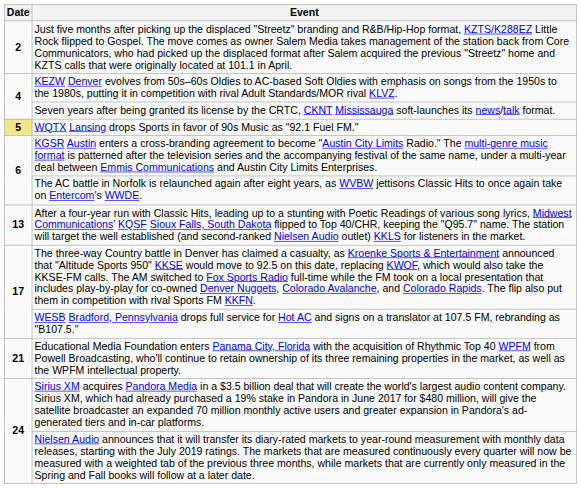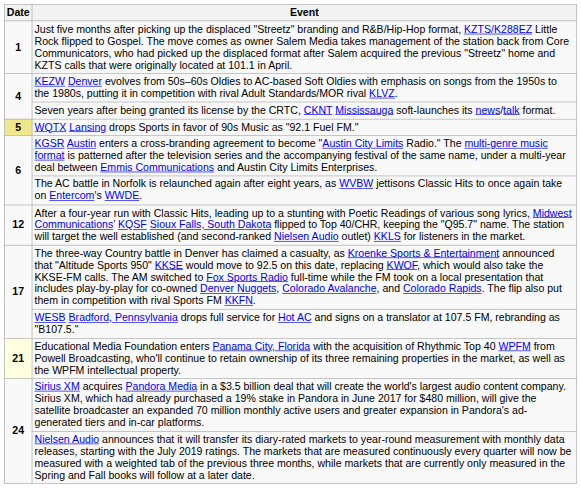row 2 | Date: 2 -> 1
row 8 | Date: 13 -> 12
row 11 | Date: no background -> lightyellow background
